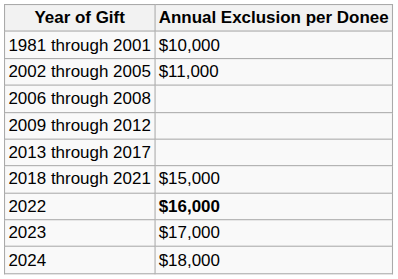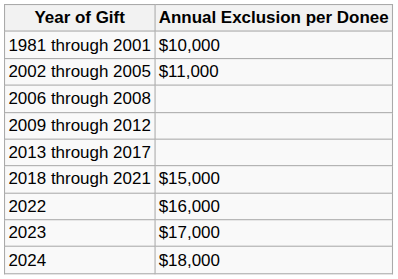2022 | Annual Exclusion per Donee: bold -> normal
